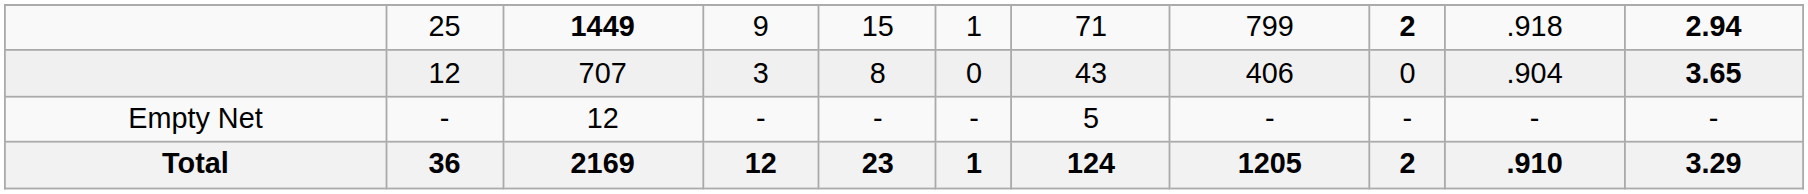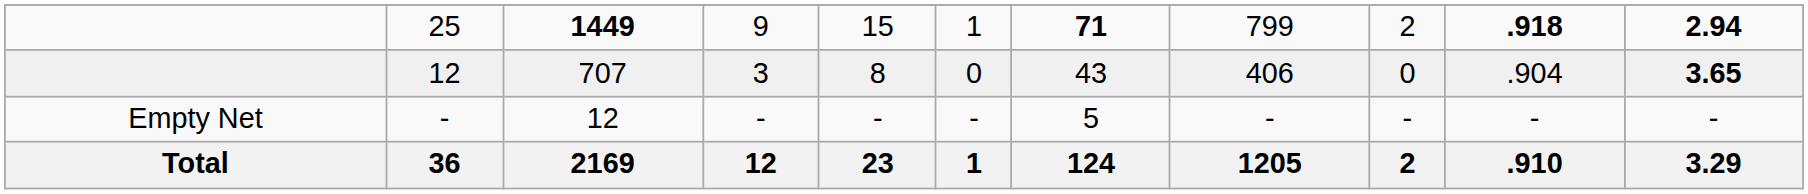25 | column 7: normal -> bold
25 | column 9: bold -> normal
25 | column 10: normal -> bold
